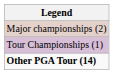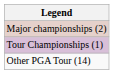row 4 | column 1: bold -> normal
